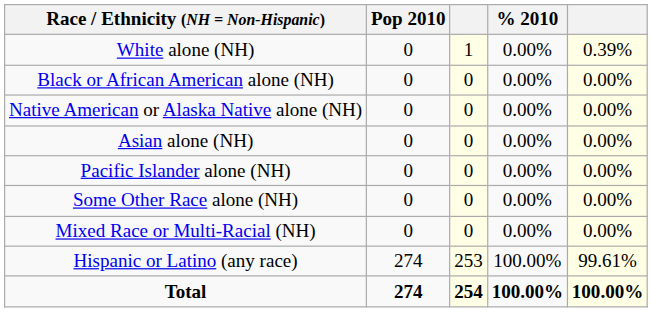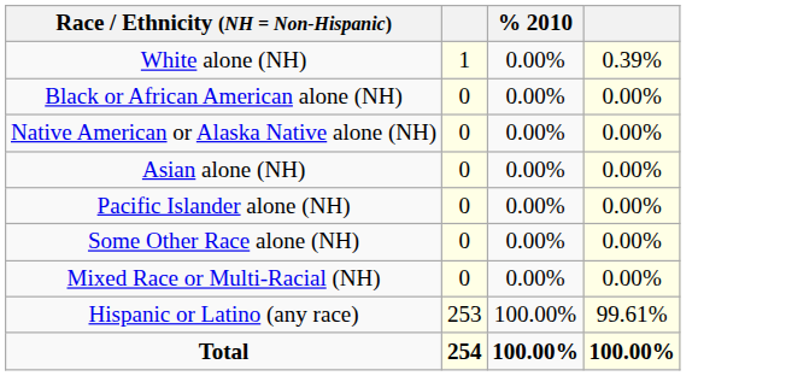- column: Pop 2010 | 0 | 0 | 0 | 0 | 0 | 0 | 0 | 274 | 274
